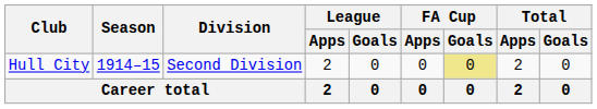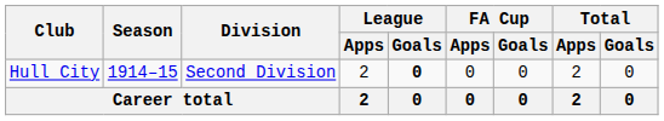Hull City | League / Goals: normal -> bold
Hull City | FA Cup / Goals: khaki background -> no background
